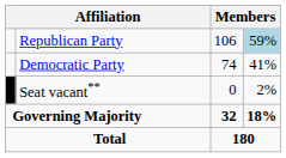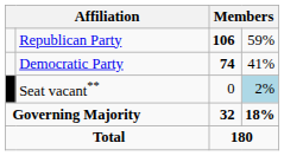Republican Party | column 3: normal -> bold
Republican Party | column 4: lightblue background -> no background
Democratic Party | column 3: normal -> bold
Seat vacant** | column 4: no background -> lightblue background
